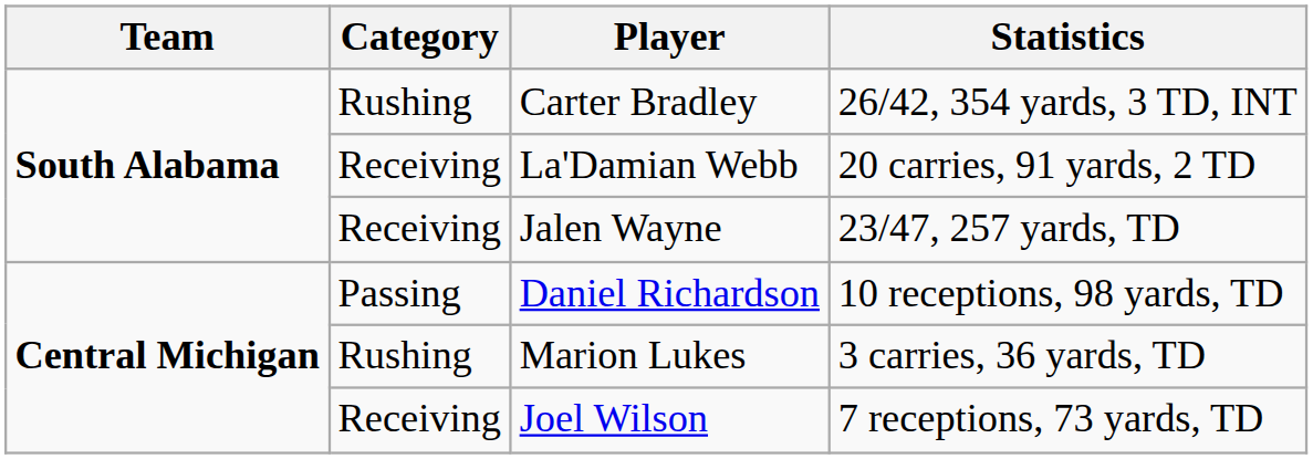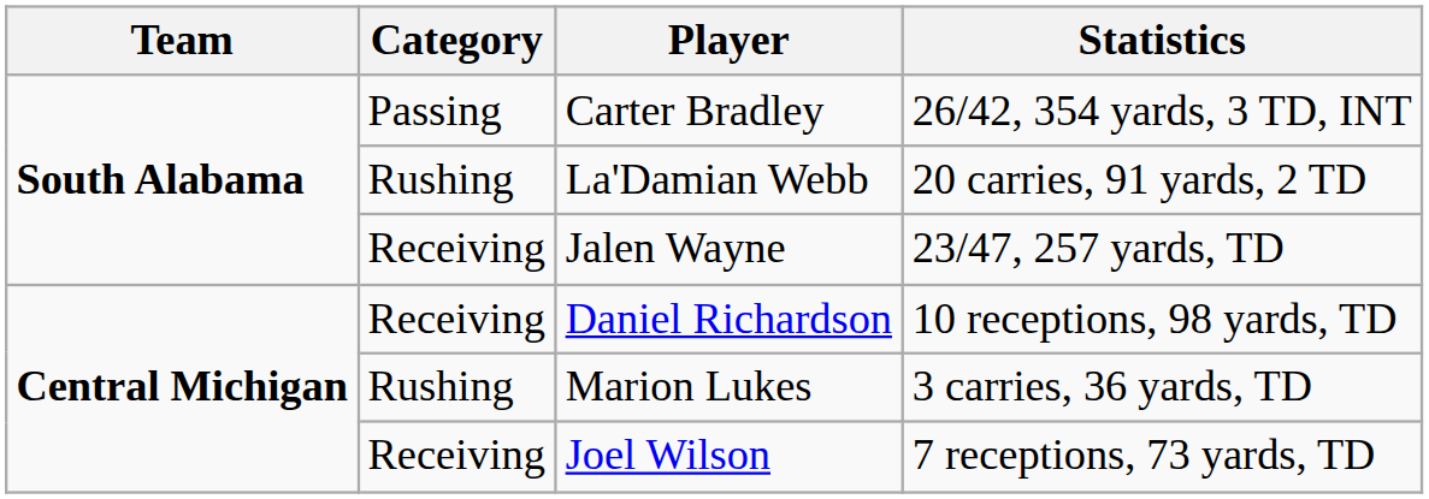Carter Bradley | Category: Rushing -> Passing
La'Damian Webb | Category: Receiving -> Rushing
Daniel Richardson | Category: Passing -> Receiving
